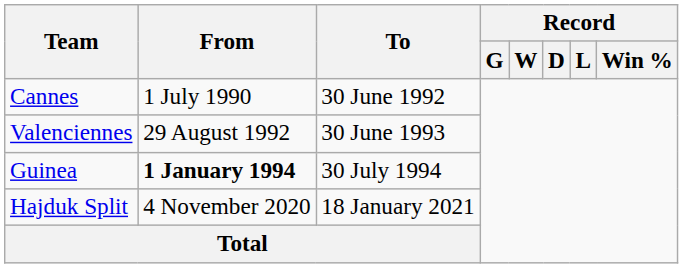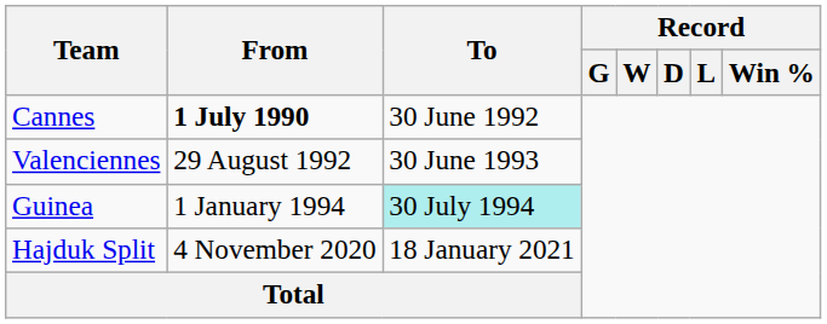Cannes | From: normal -> bold
Guinea | From: bold -> normal
Guinea | To: no background -> paleturquoise background
